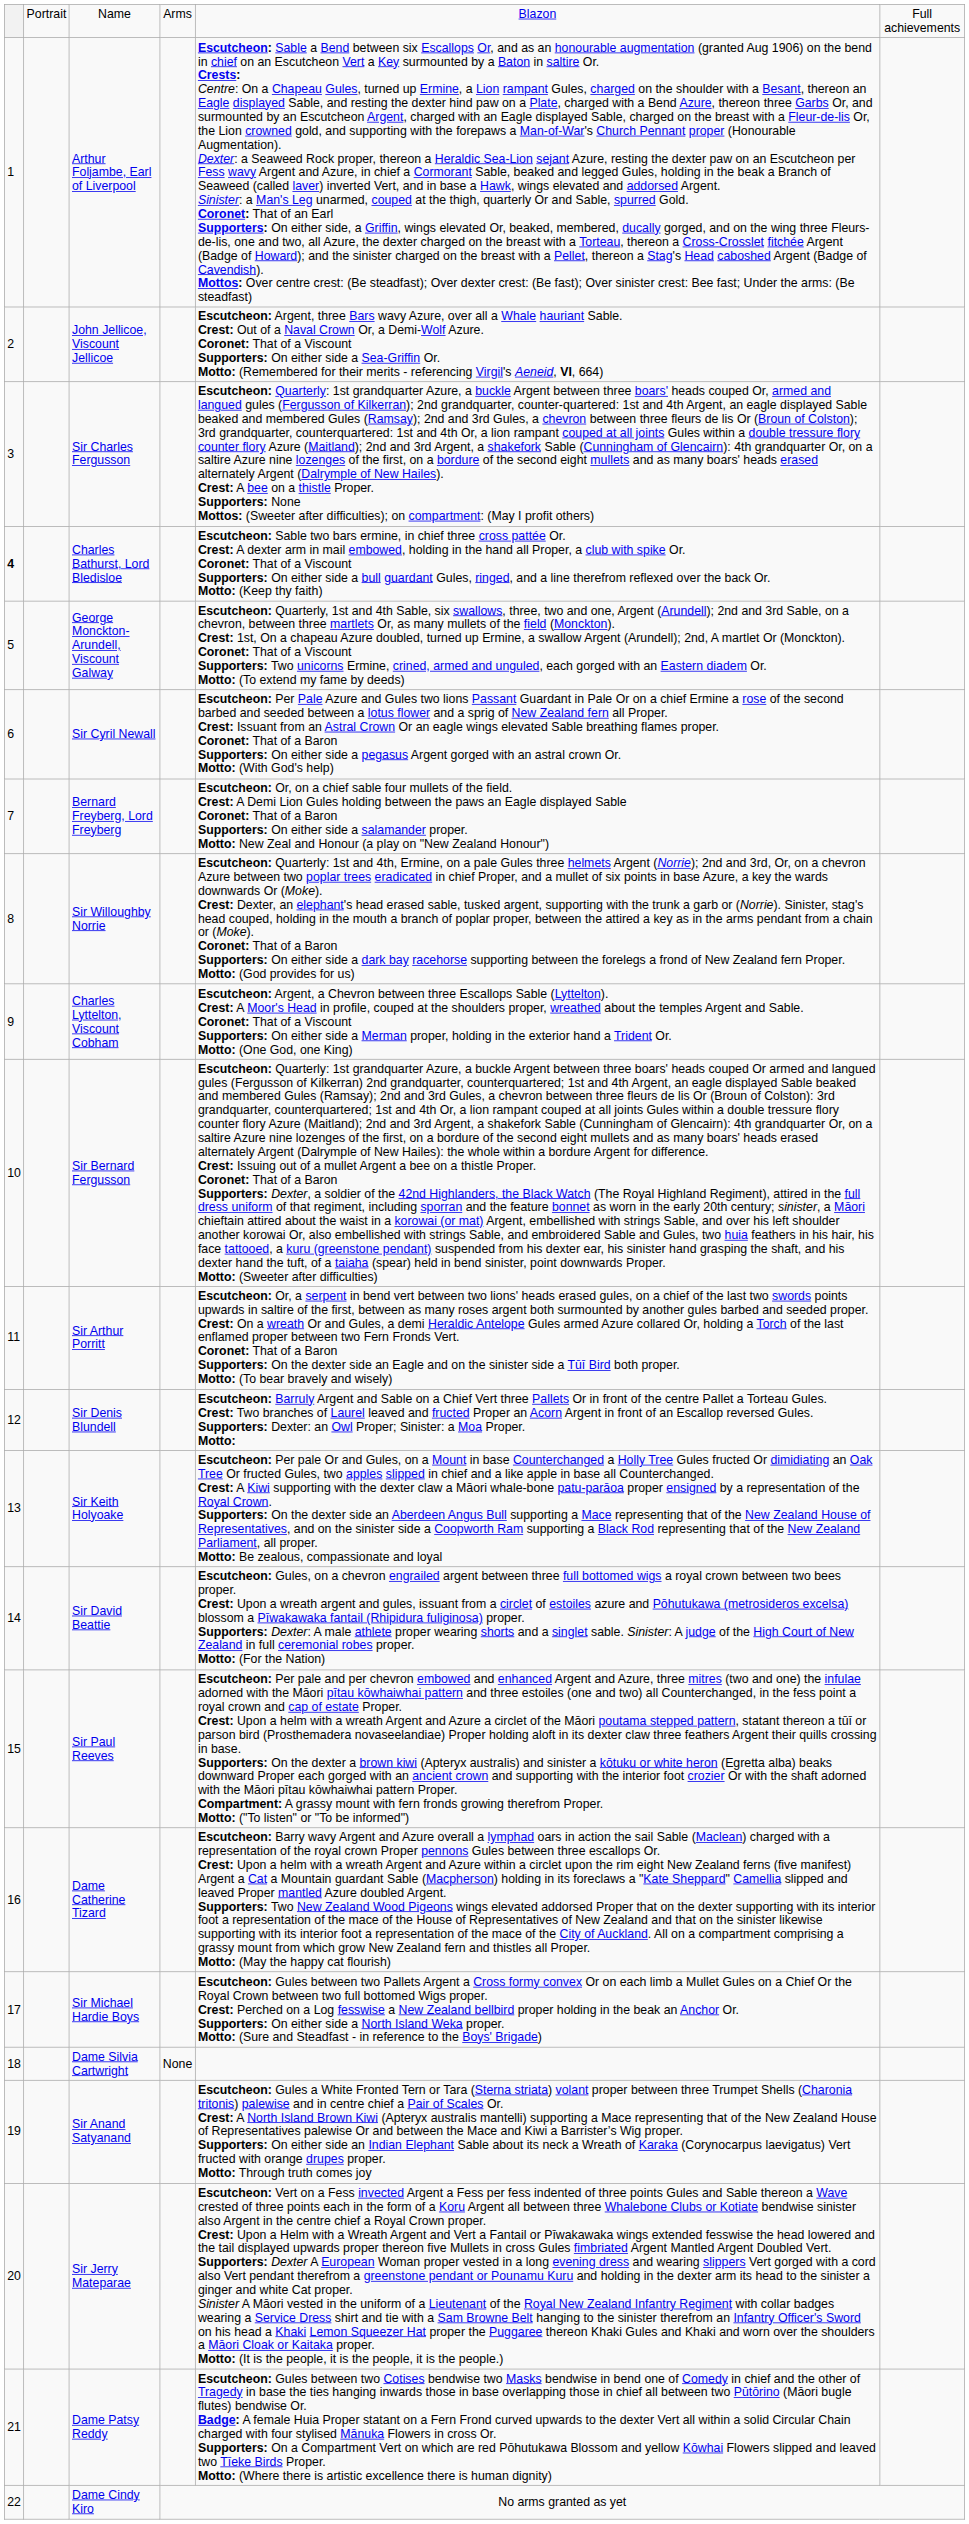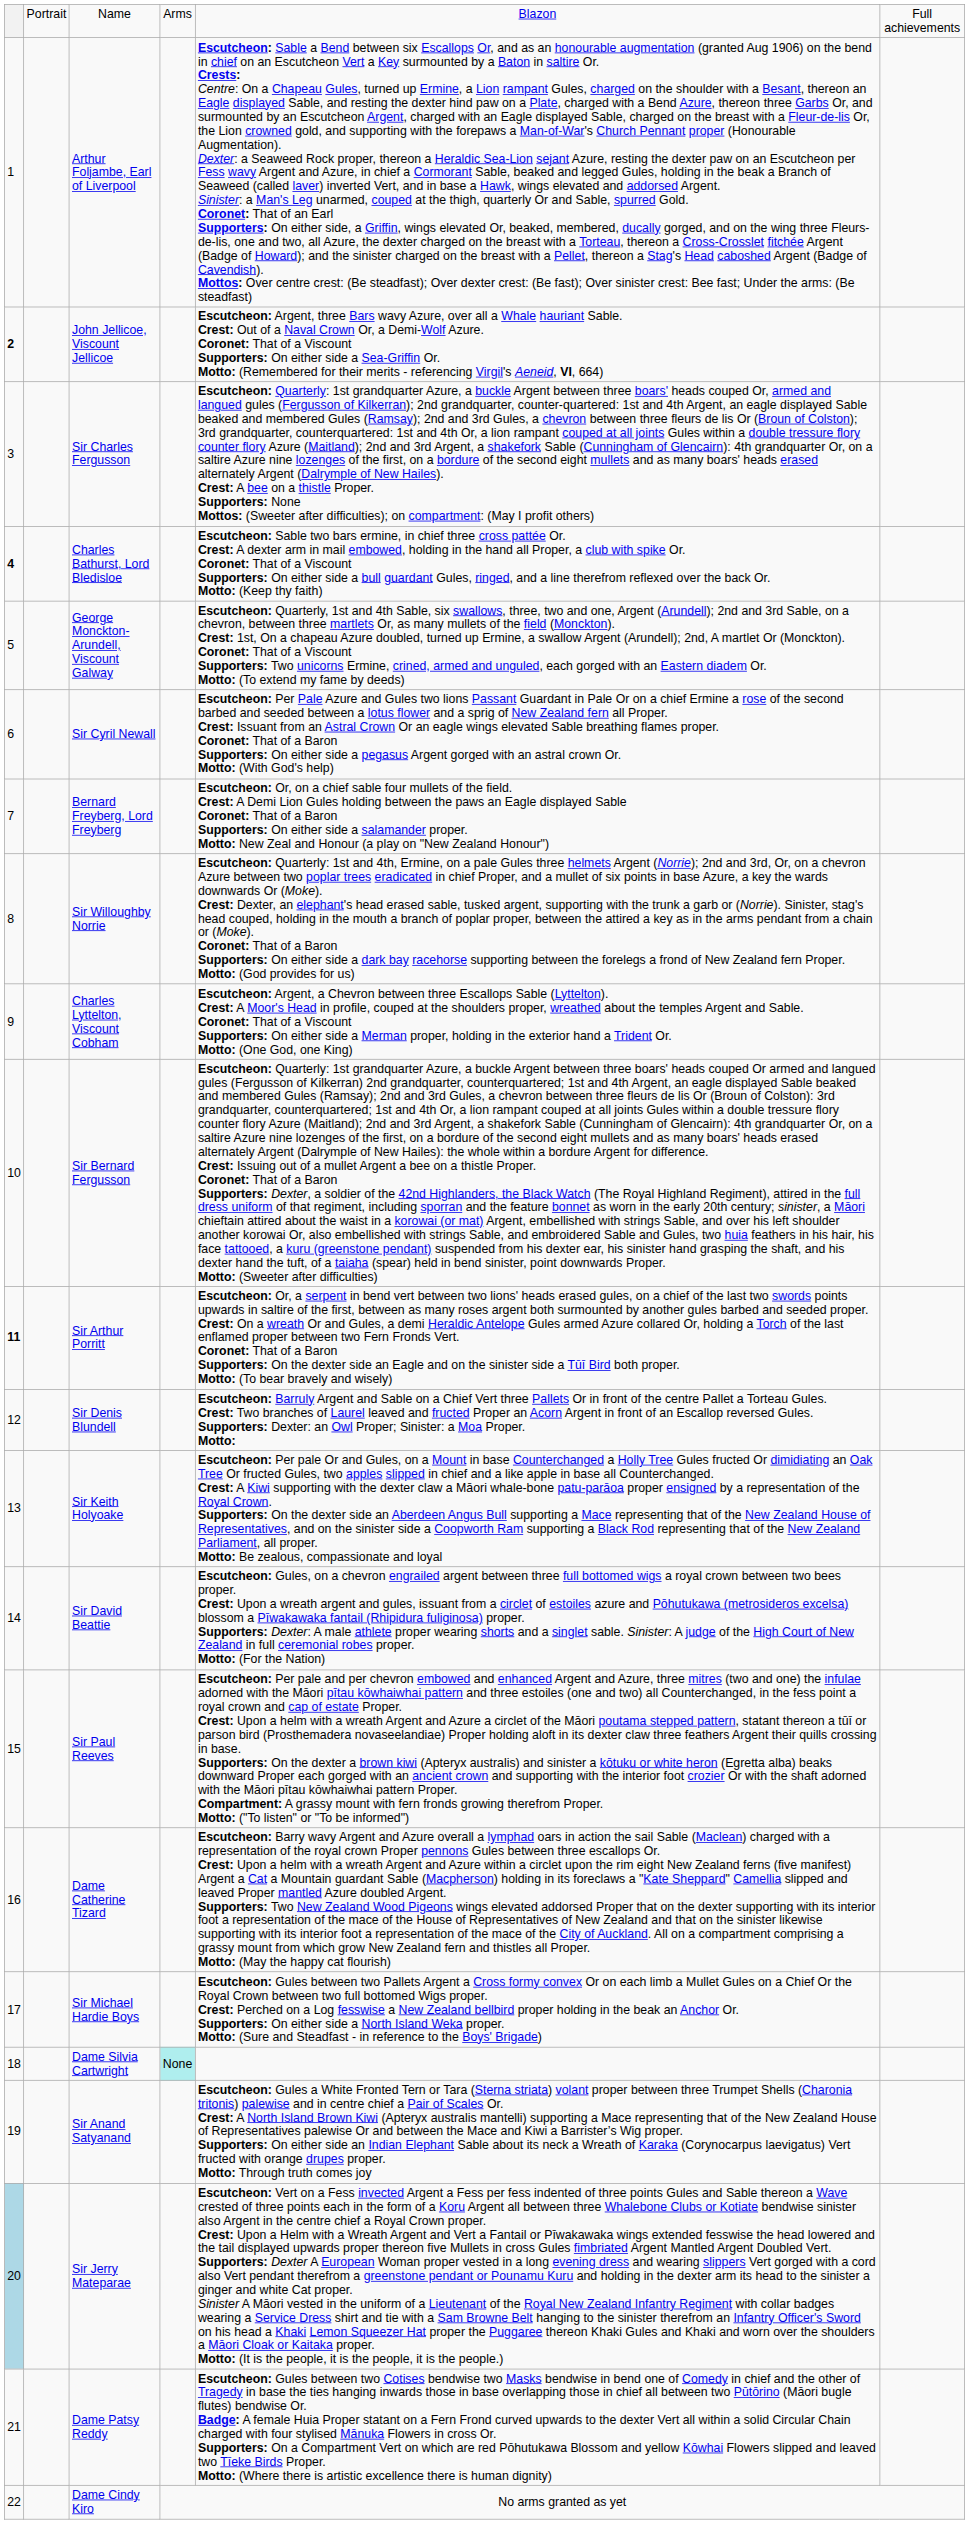John Jellicoe, Viscount Jellicoe | column 1: normal -> bold
Sir Arthur Porritt | column 1: normal -> bold
Dame Silvia Cartwright | column 4: no background -> paleturquoise background
Sir Jerry Mateparae | column 1: no background -> lightblue background
